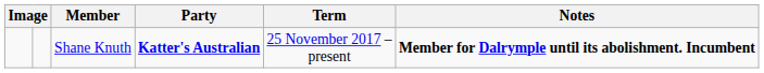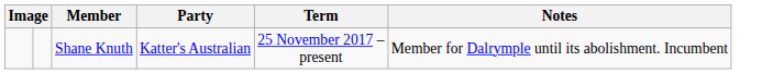Shane Knuth | Party: bold -> normal
Shane Knuth | Notes: bold -> normal
